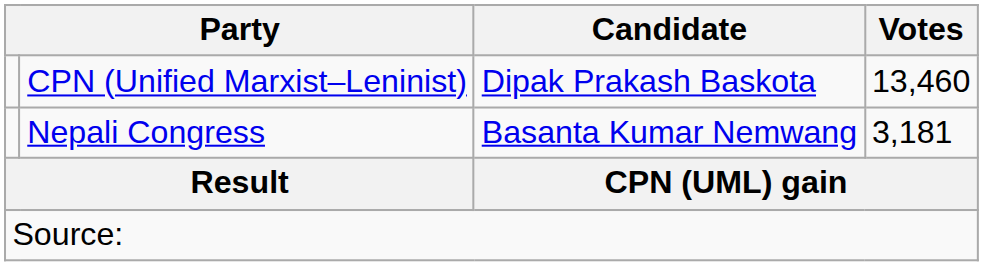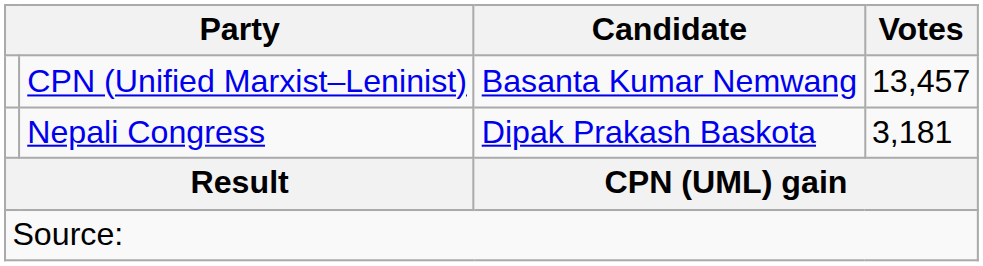CPN (Unified Marxist–Leninist) | Candidate: Dipak Prakash Baskota -> Basanta Kumar Nemwang
CPN (Unified Marxist–Leninist) | Votes: 13,460 -> 13,457
Nepali Congress | Candidate: Basanta Kumar Nemwang -> Dipak Prakash Baskota
